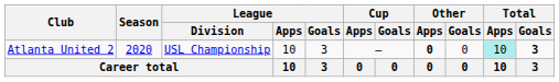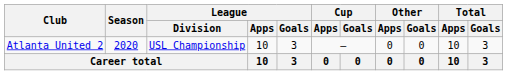Atlanta United 2 | Other / Apps: bold -> normal
Atlanta United 2 | Total / Apps: paleturquoise background -> no background
Atlanta United 2 | Total / Goals: bold -> normal
